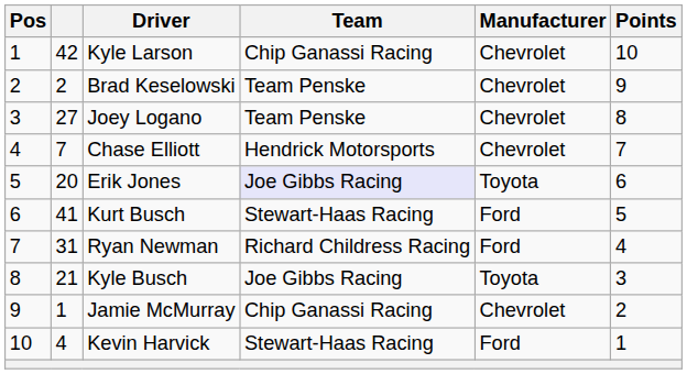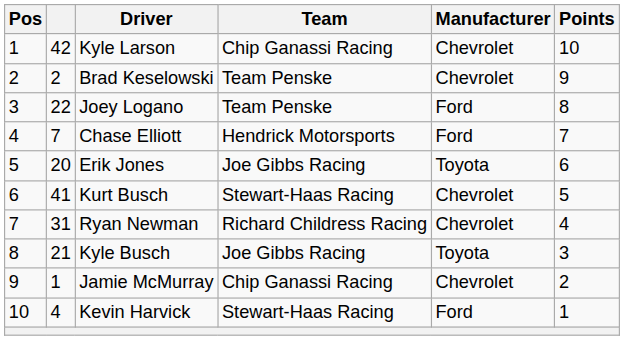Joey Logano | column 2: 27 -> 22
Joey Logano | Manufacturer: Chevrolet -> Ford
Chase Elliott | Manufacturer: Chevrolet -> Ford
Erik Jones | Team: lavender background -> no background
Kurt Busch | Manufacturer: Ford -> Chevrolet
Ryan Newman | Manufacturer: Ford -> Chevrolet
